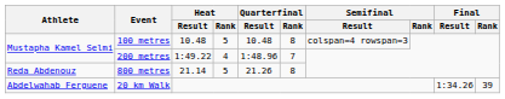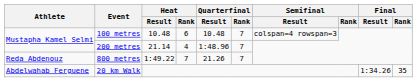100 metres | Heat / Rank: 5 -> 6
100 metres | Quarterfinal / Rank: 8 -> 7
200 metres | Heat / Result: 1:49.22 -> 21.14
800 metres | Heat / Result: 21.14 -> 1:49.22
800 metres | Heat / Rank: 5 -> 7
800 metres | Quarterfinal / Rank: 8 -> 7
20 km Walk | Final / Rank: 39 -> 35
